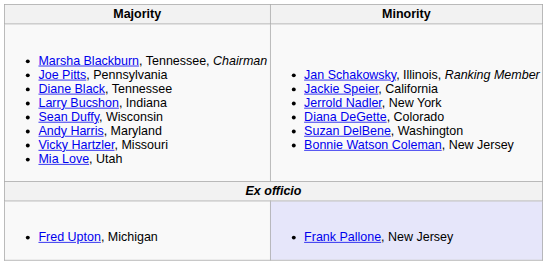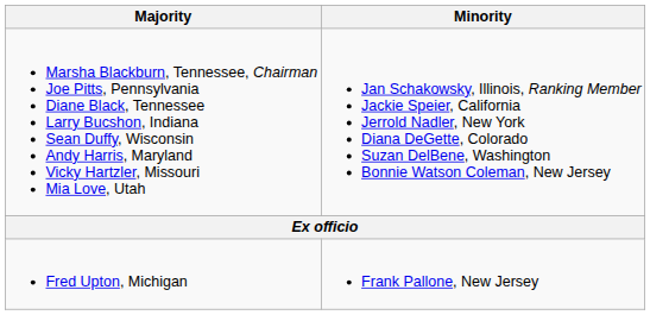Fred Upton, Michigan | Minority: lavender background -> no background
